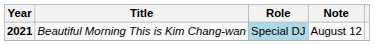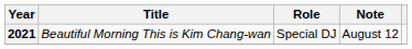2021 | Role: lightblue background -> no background
